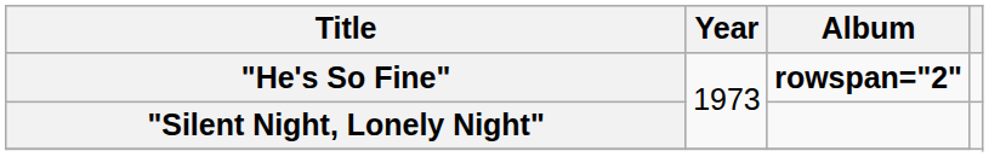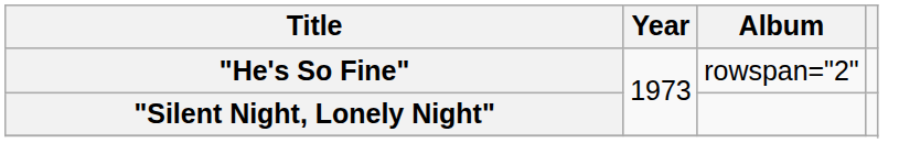"He's So Fine" | Album: bold -> normal
